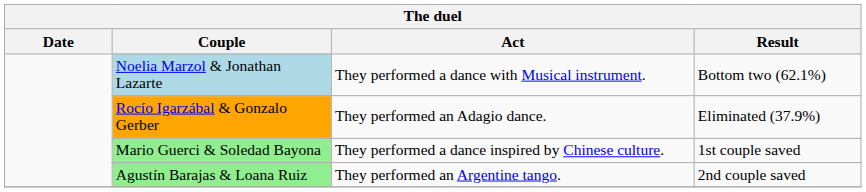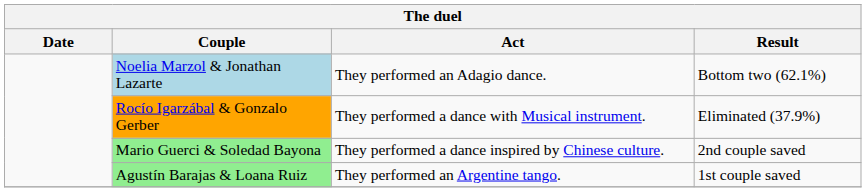Noelia Marzol & Jonathan Lazarte | Act: They performed a dance with Musical instrument. -> They performed an Adagio dance.
Rocío Igarzábal & Gonzalo Gerber | Act: They performed an Adagio dance. -> They performed a dance with Musical instrument.
Mario Guerci & Soledad Bayona | Result: 1st couple saved -> 2nd couple saved
Agustín Barajas & Loana Ruiz | Result: 2nd couple saved -> 1st couple saved
